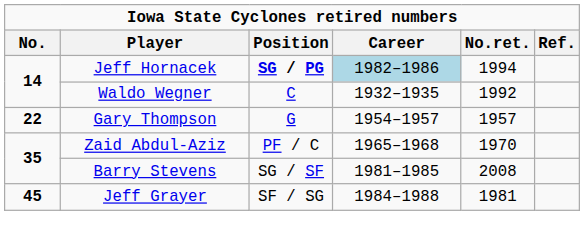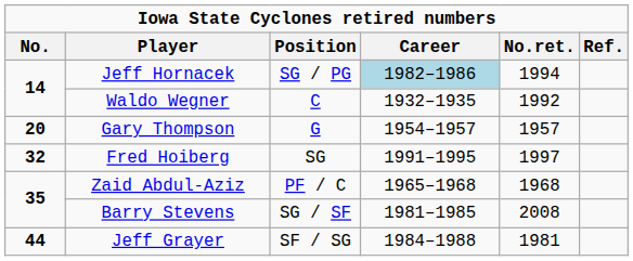Jeff Hornacek | Position: bold -> normal
Gary Thompson | No.: 22 -> 20
+ row: 32 | Fred Hoiberg | SG | 1991–1995 | 1997
Zaid Abdul-Aziz | No.ret.: 1970 -> 1968
Jeff Grayer | No.: 45 -> 44
